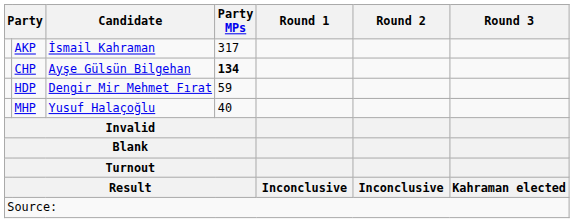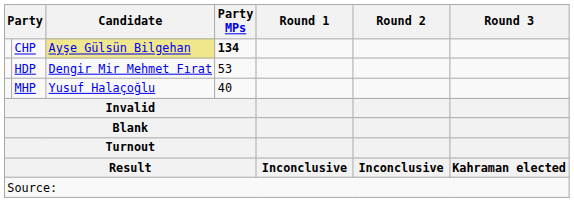- row: AKP | İsmail Kahraman | 317
CHP | Candidate: no background -> khaki background
HDP | Party MPs: 59 -> 53
